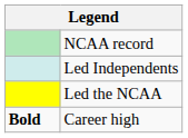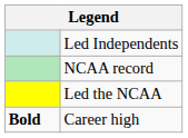rows swapped: Led Independents <-> NCAA record
